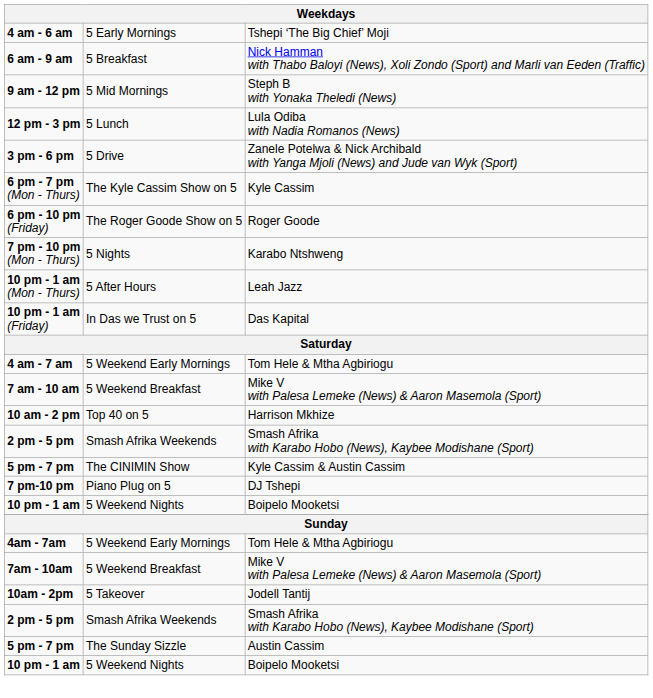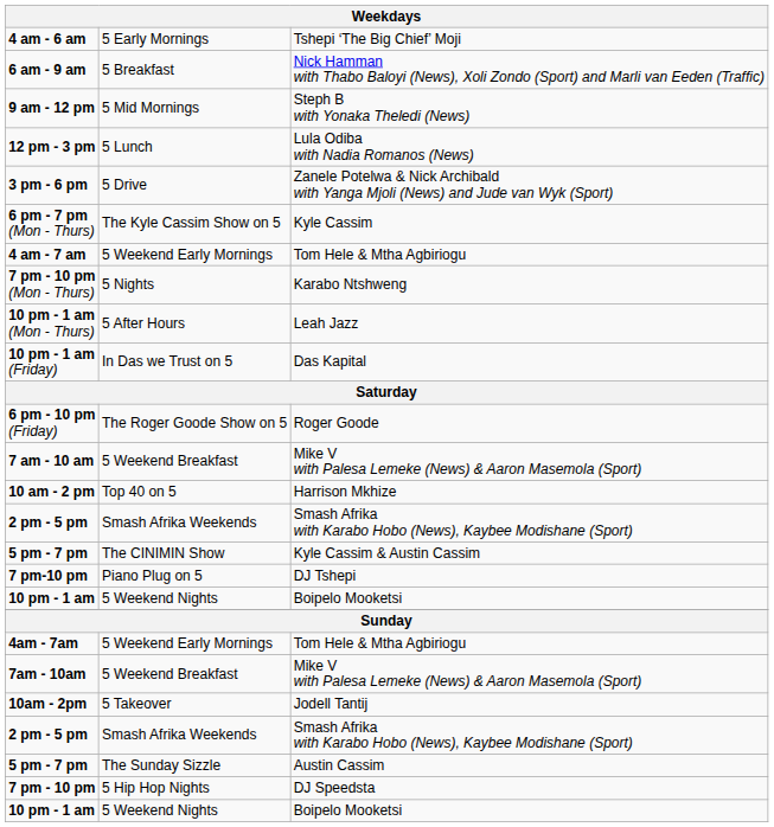rows swapped: 6 pm - 10 pm (Friday) <-> 4 am - 7 am
+ row: 7 pm - 10 pm | 5 Hip Hop Nights | DJ Speedsta
